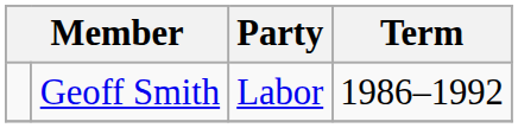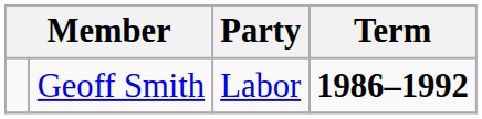Geoff Smith | Term: normal -> bold
